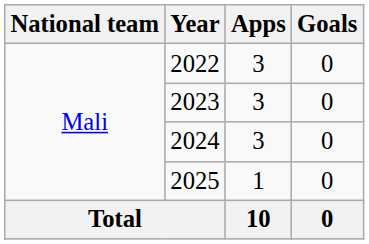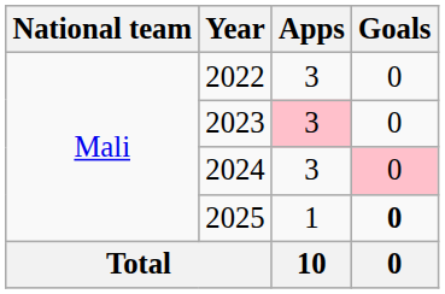2023 | Apps: no background -> pink background
2024 | Goals: no background -> pink background
2025 | Goals: normal -> bold
